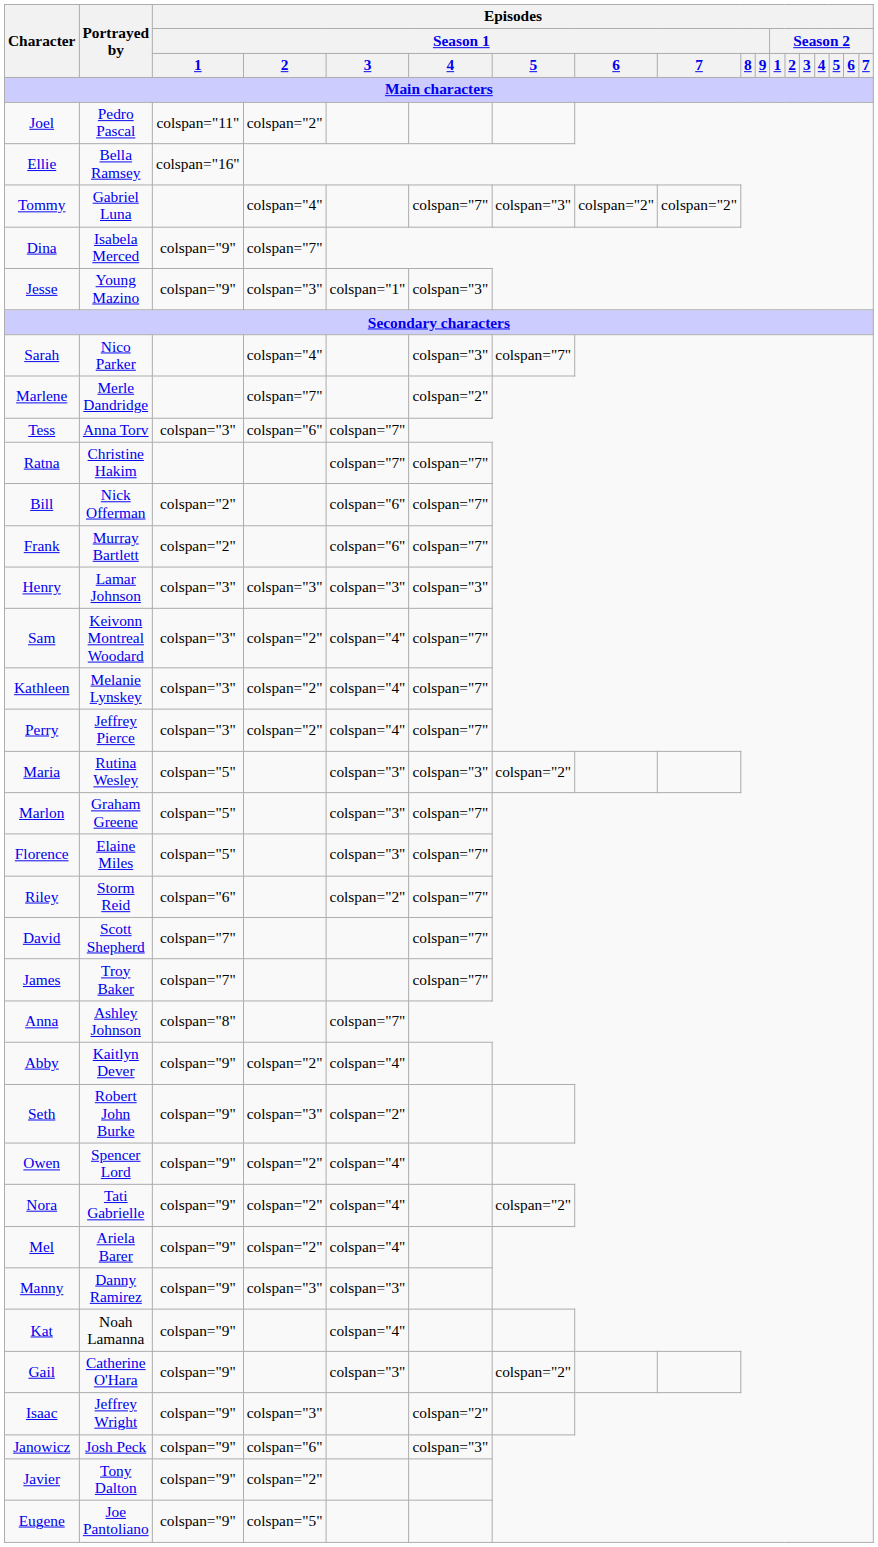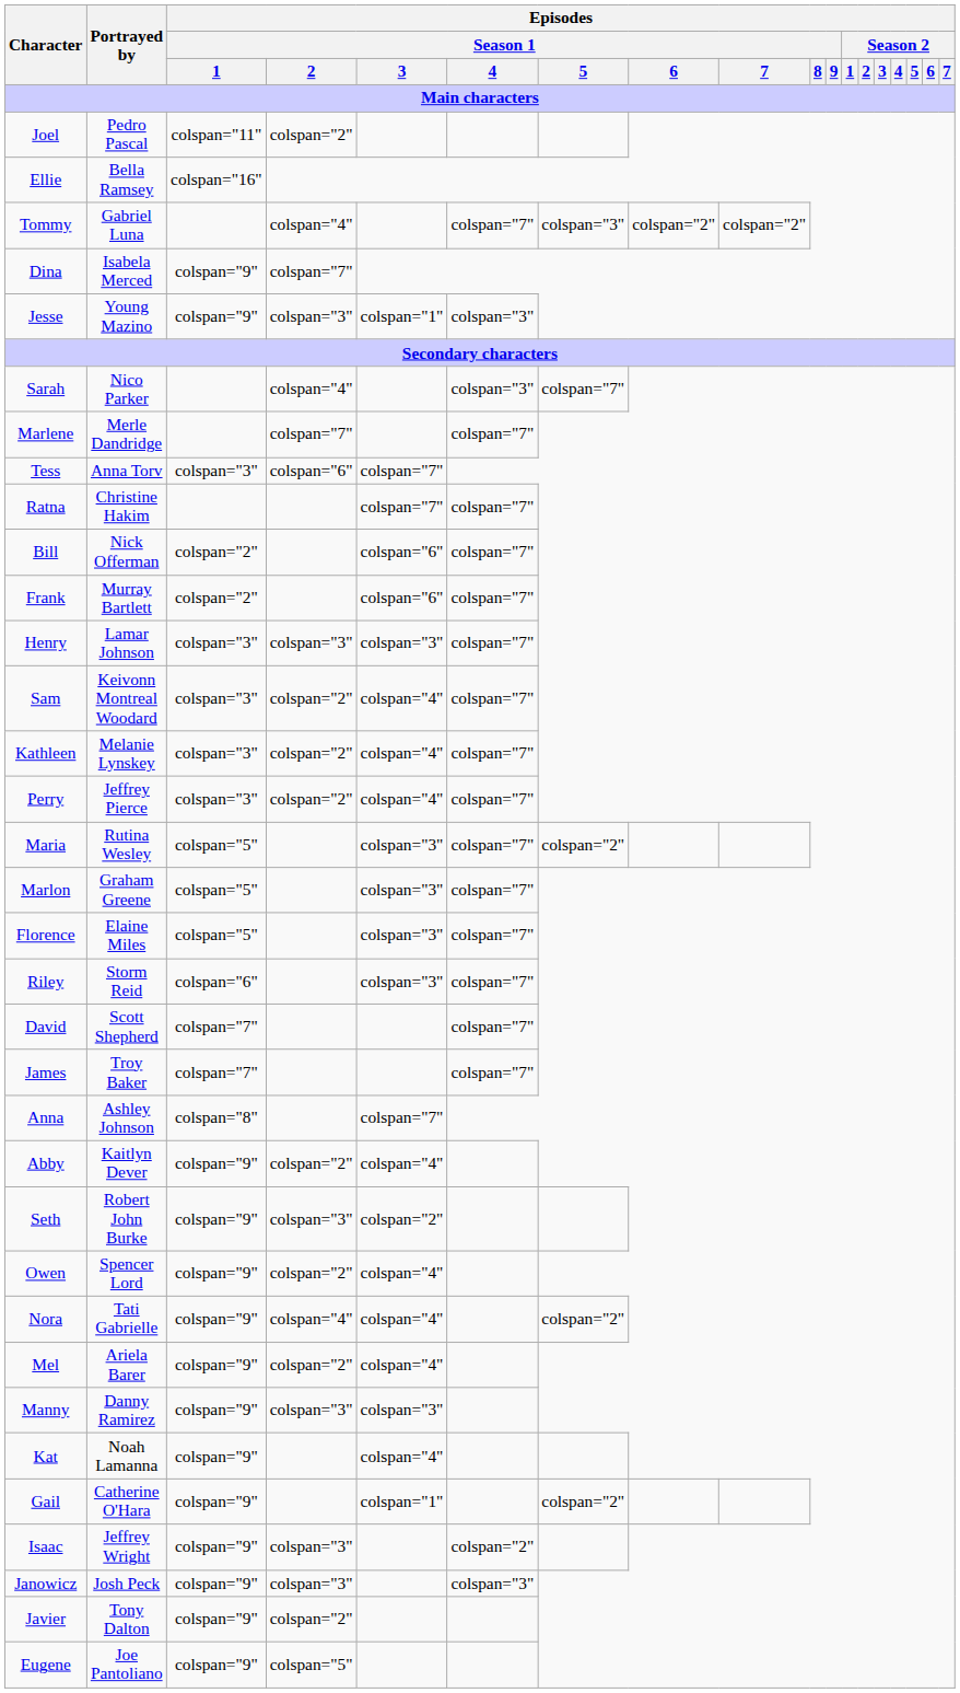Marlene | Episodes / Season 1 / 4: colspan="2" -> colspan="7"
Henry | Episodes / Season 1 / 4: colspan="3" -> colspan="7"
Maria | Episodes / Season 1 / 4: colspan="3" -> colspan="7"
Riley | Episodes / Season 1 / 3: colspan="2" -> colspan="3"
Nora | Episodes / Season 1 / 2: colspan="2" -> colspan="4"
Gail | Episodes / Season 1 / 3: colspan="3" -> colspan="1"
Janowicz | Episodes / Season 1 / 2: colspan="6" -> colspan="3"
